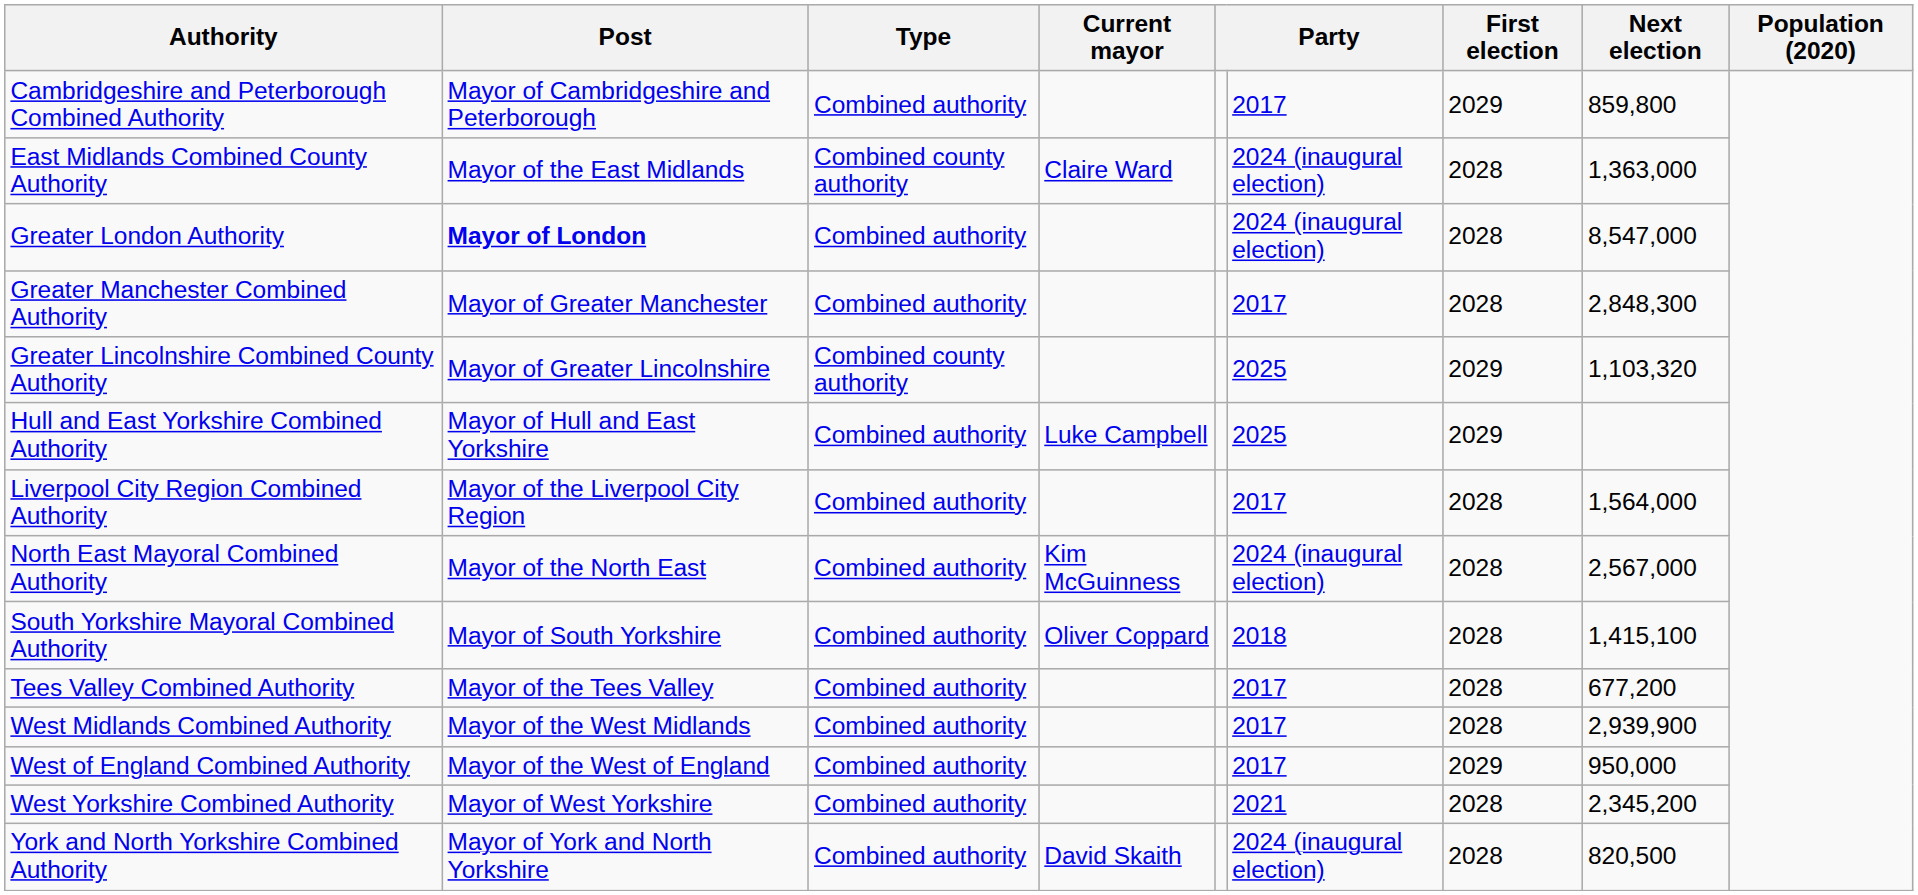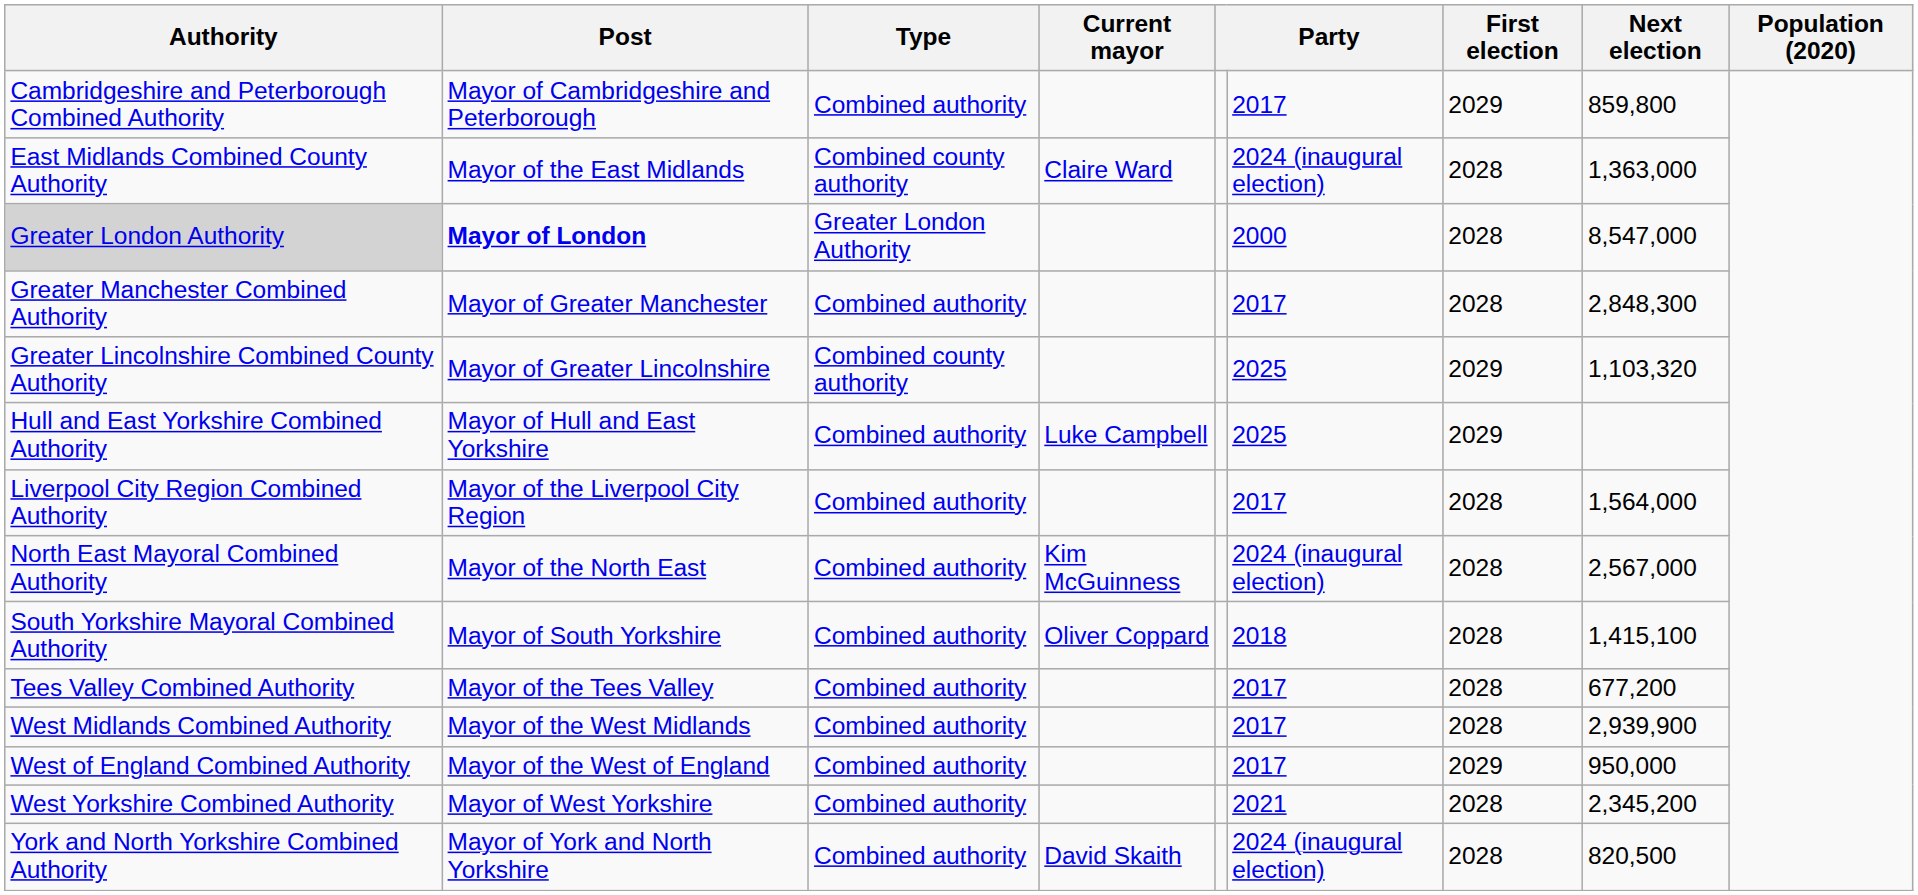row 4 | Authority: no background -> lightgrey background
row 4 | Type: Combined authority -> Greater London Authority
row 4 | column 6: 2024 (inaugural election) -> 2000
